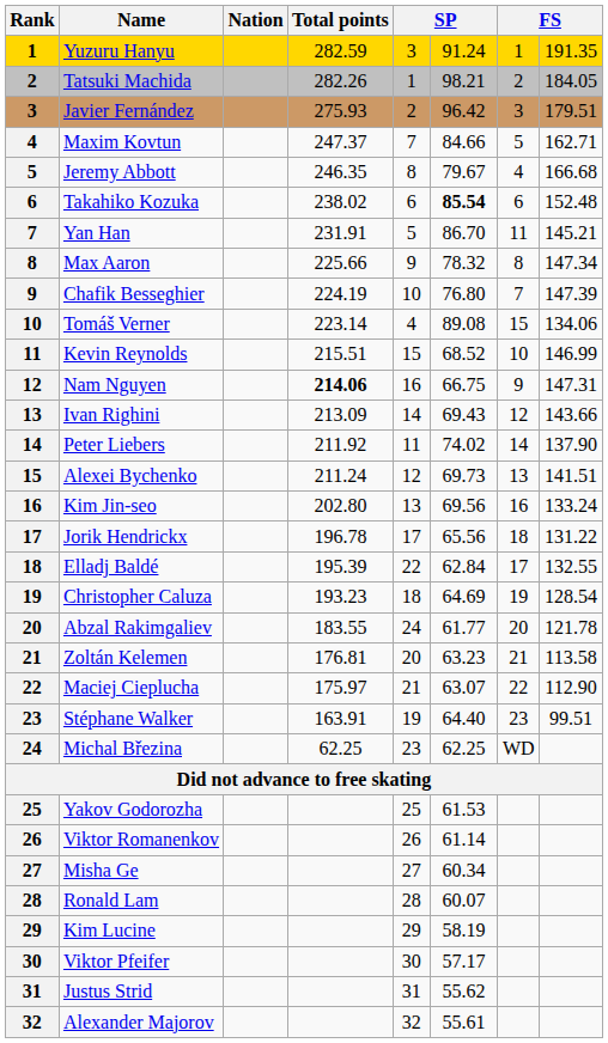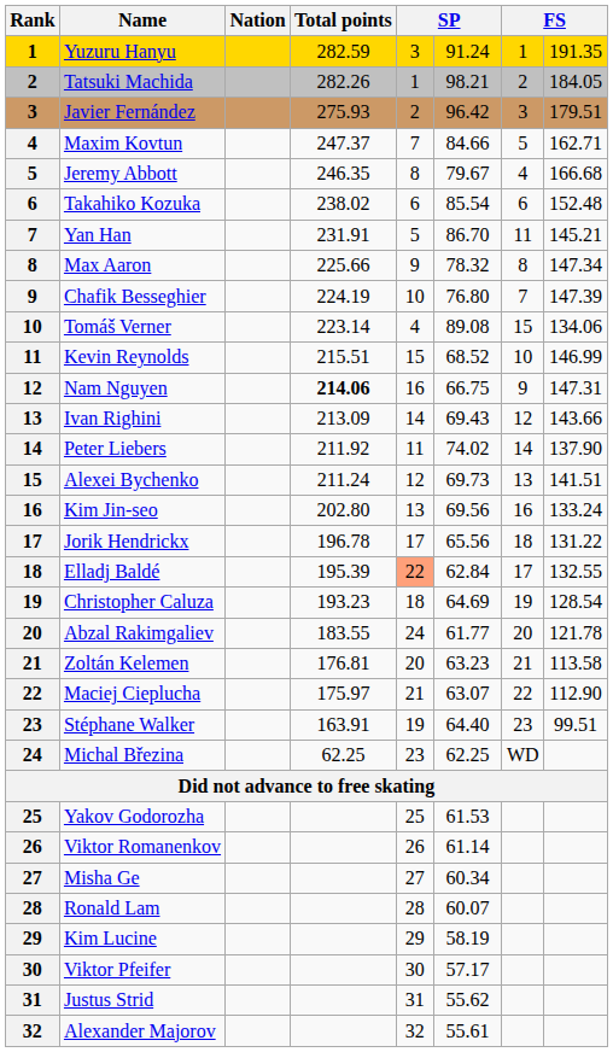Takahiko Kozuka | column 6: bold -> normal
Elladj Baldé | column 5: no background -> lightsalmon background
